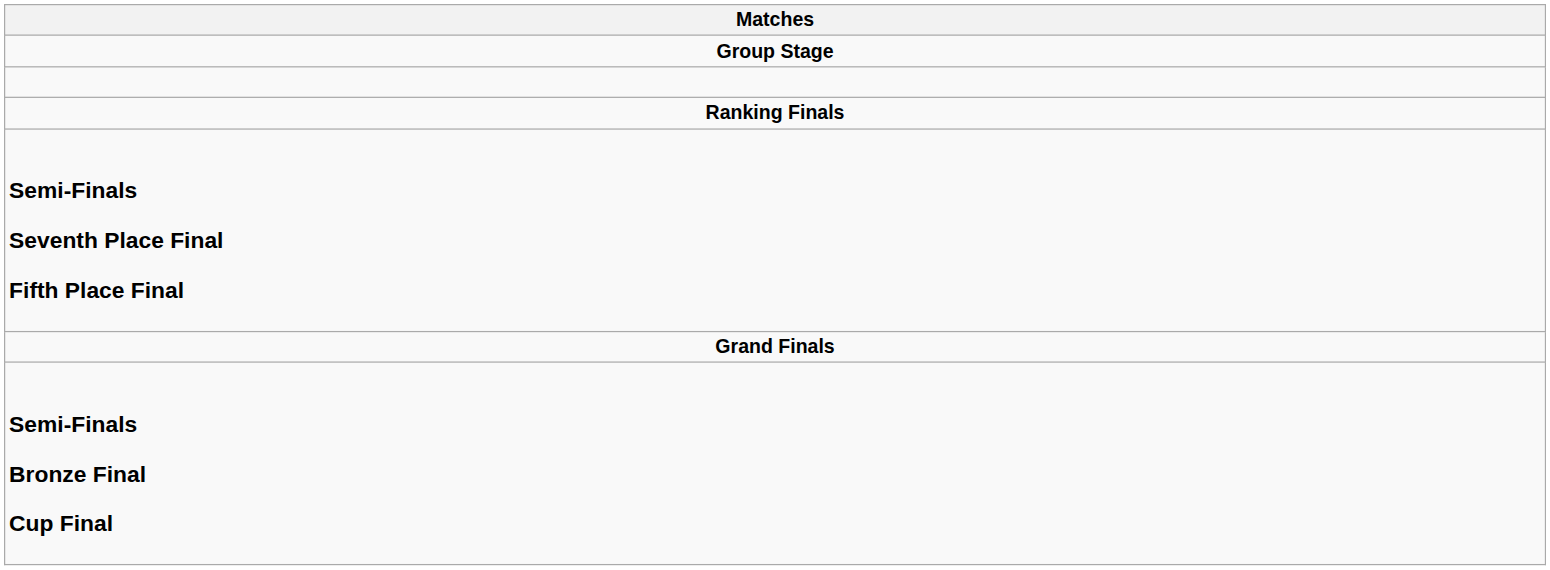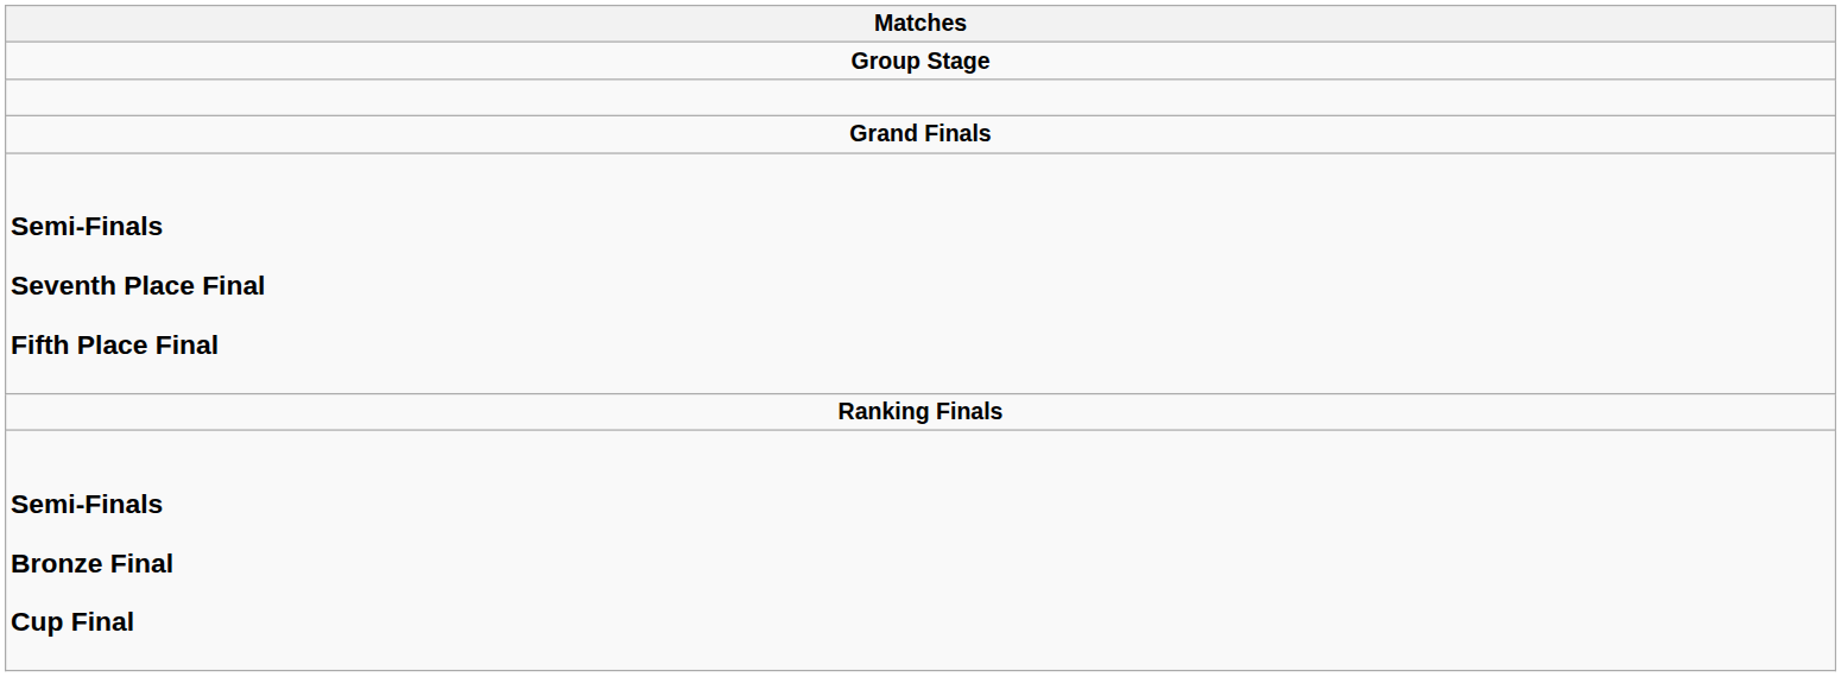row 4 | column 1: Ranking Finals -> Grand Finals
row 6 | column 1: Grand Finals -> Ranking Finals
